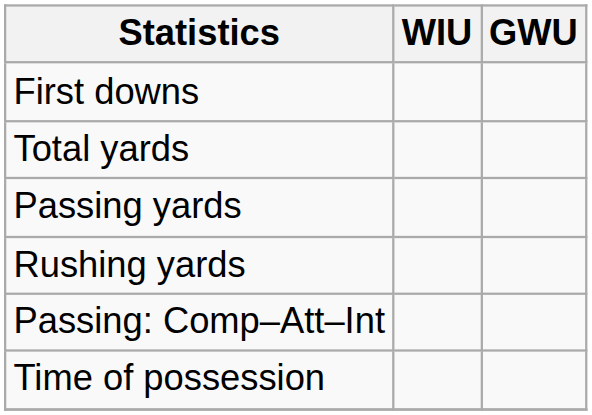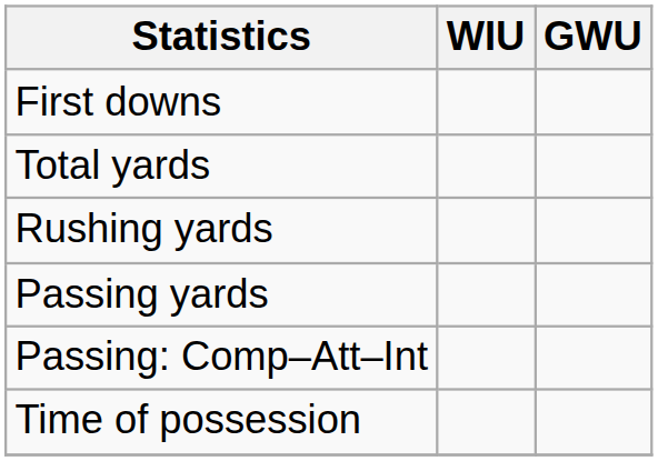rows swapped: Rushing yards <-> Passing yards
